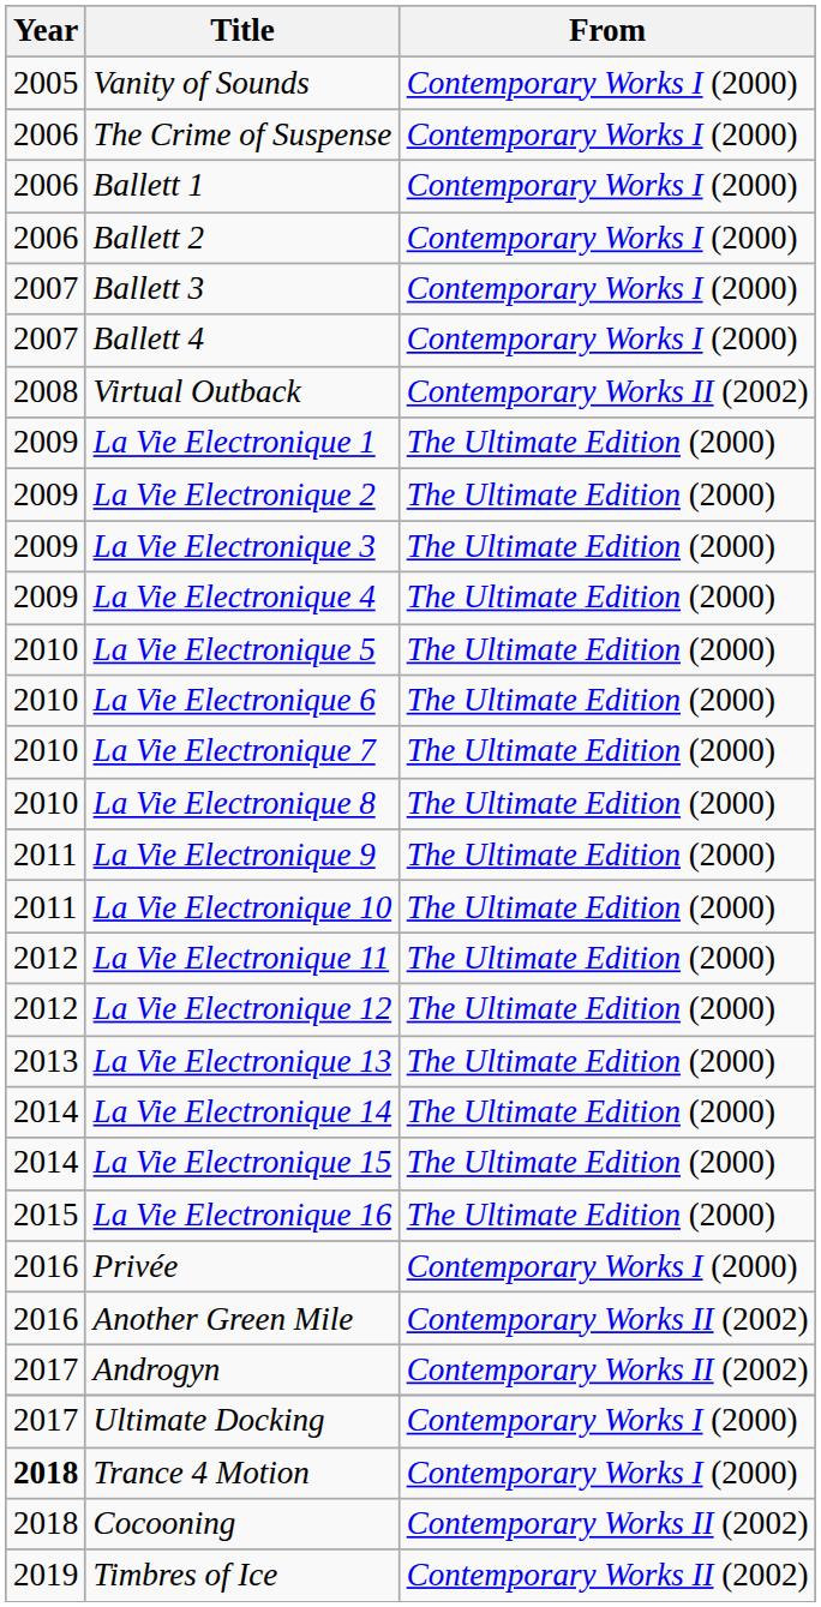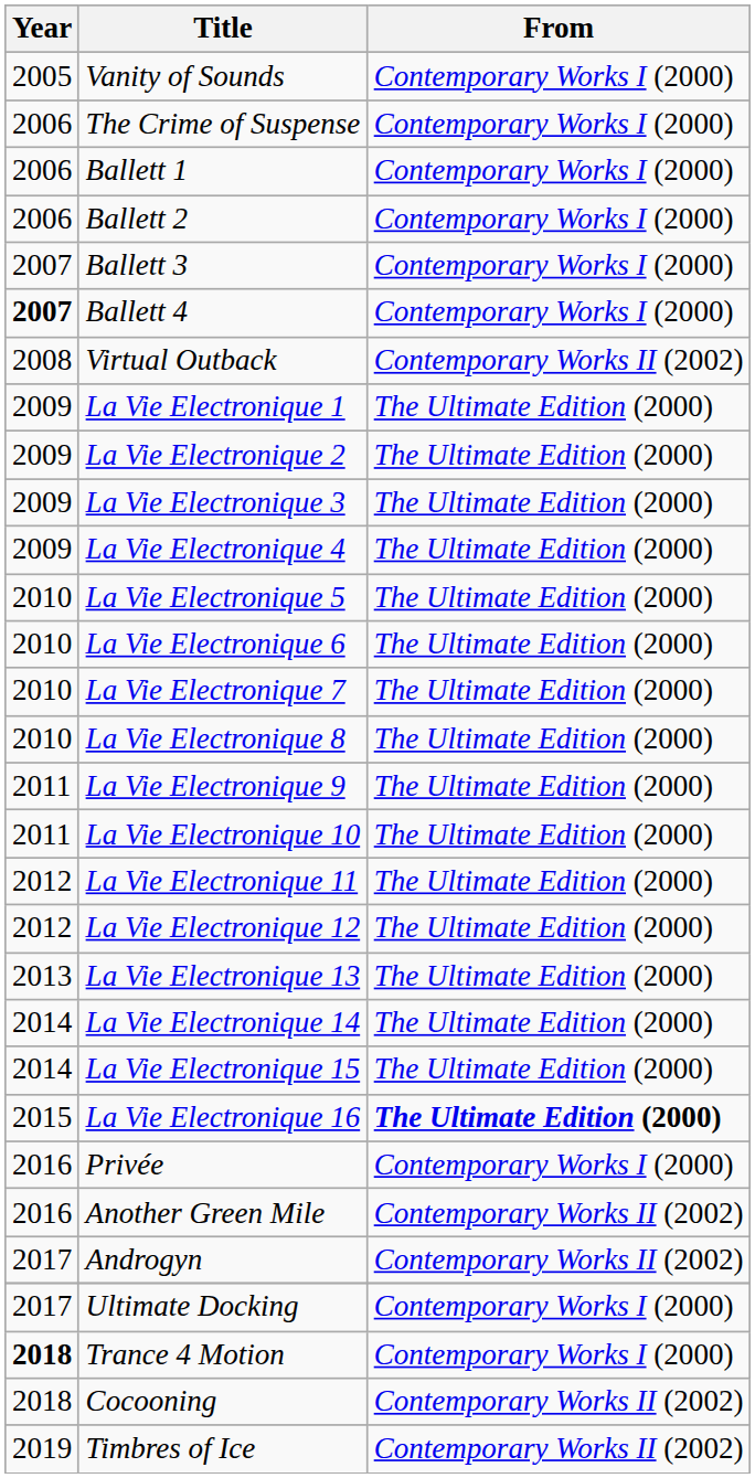Ballett 4 | Year: normal -> bold
La Vie Electronique 16 | From: normal -> bold
